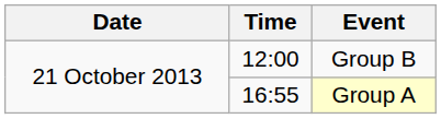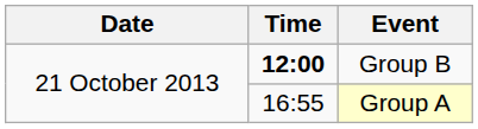Group B | Time: normal -> bold
